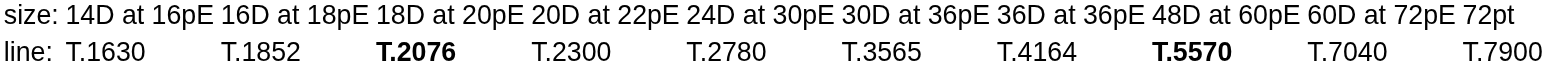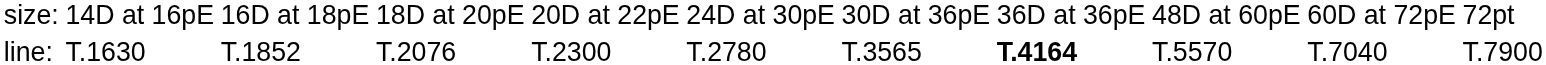line: | column 4: bold -> normal
line: | column 8: normal -> bold
line: | column 9: bold -> normal
